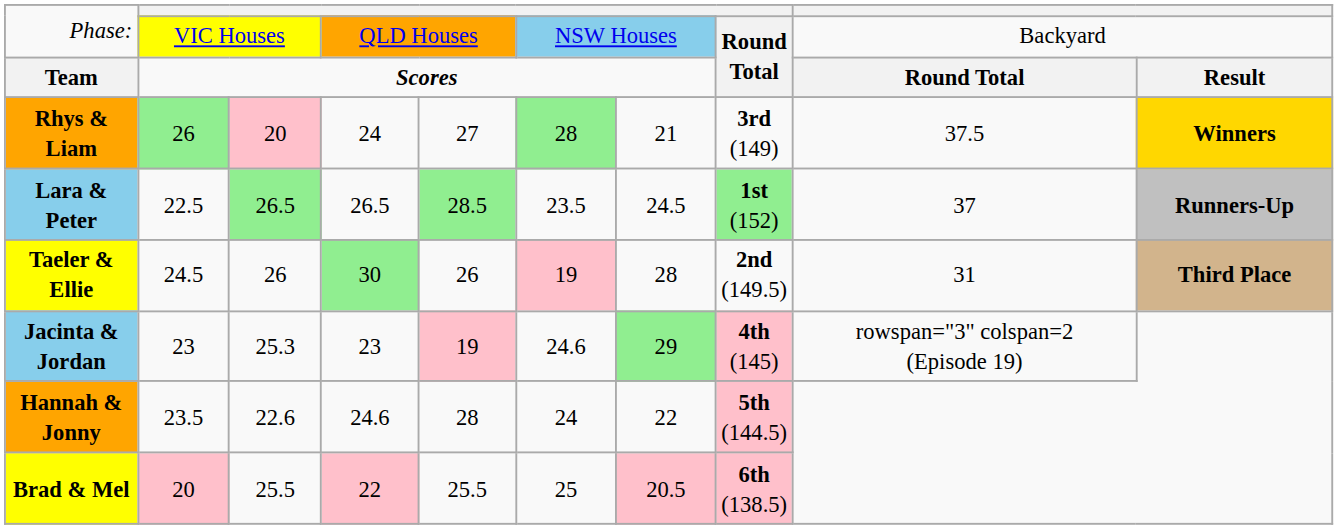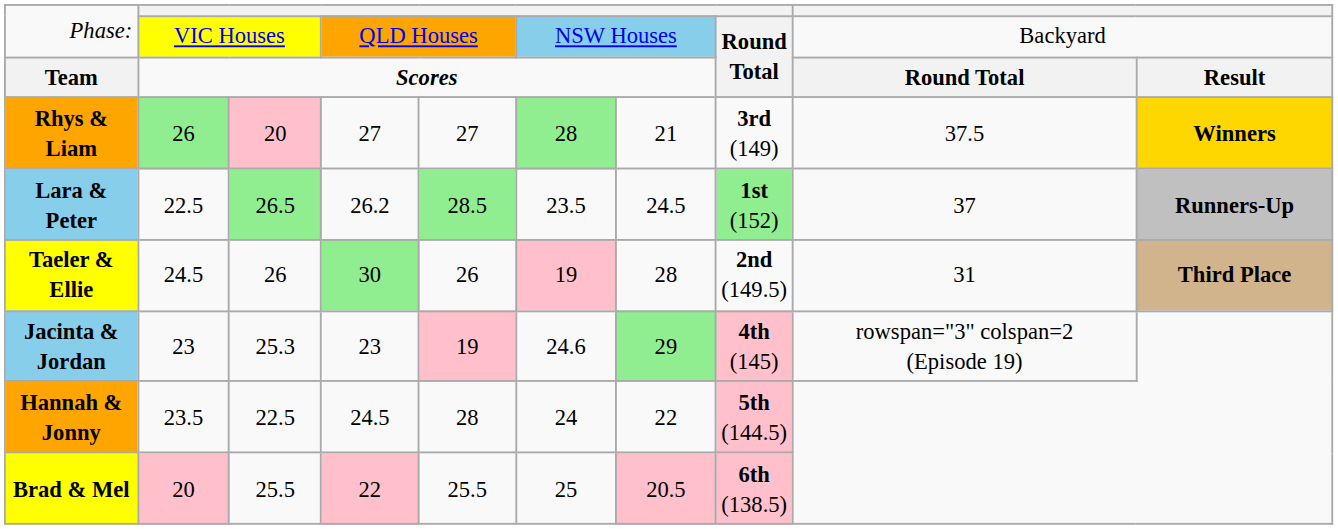Rhys & Liam | column 4: 24 -> 27
Lara & Peter | column 4: 26.5 -> 26.2
Hannah & Jonny | column 3: 22.6 -> 22.5
Hannah & Jonny | column 4: 24.6 -> 24.5
